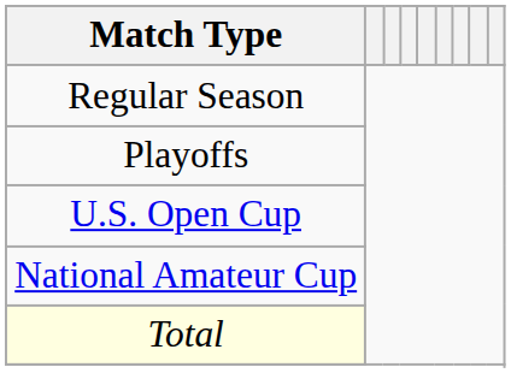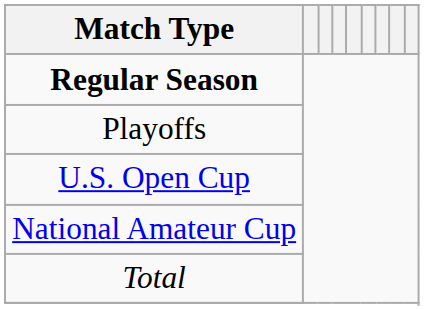Regular Season | Match Type: normal -> bold
Total | Match Type: lightyellow background -> no background
